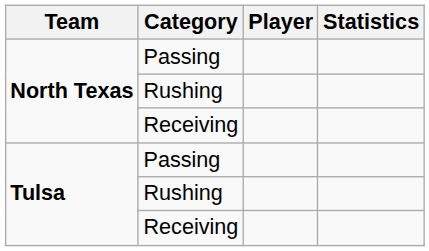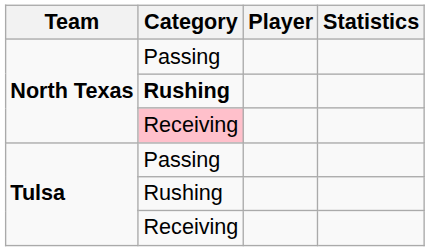North Texas / Rushing | Category: normal -> bold
North Texas / Receiving | Category: no background -> pink background
